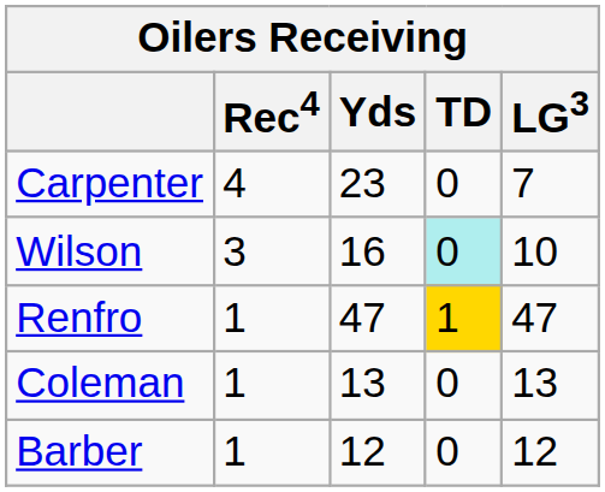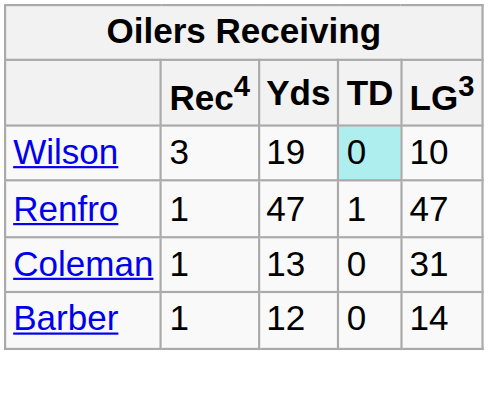- row: Carpenter | 4 | 23 | 0 | 7
Wilson | Yds: 16 -> 19
Renfro | TD: gold background -> no background
Coleman | LG3: 13 -> 31
Barber | LG3: 12 -> 14
